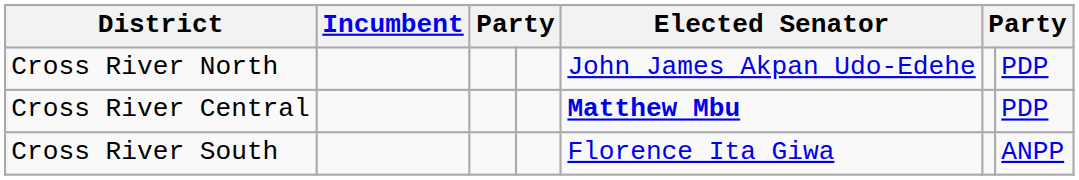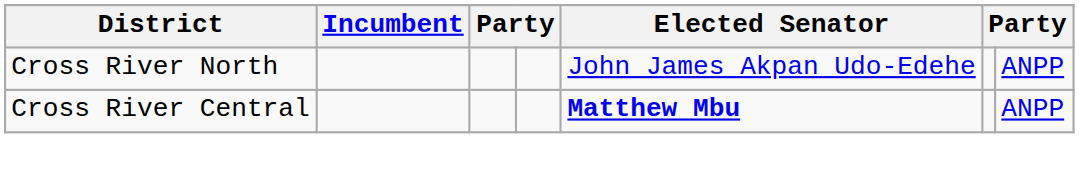Cross River North | column 7: PDP -> ANPP
Cross River Central | column 7: PDP -> ANPP
- row: Cross River South | Florence Ita Giwa | ANPP
